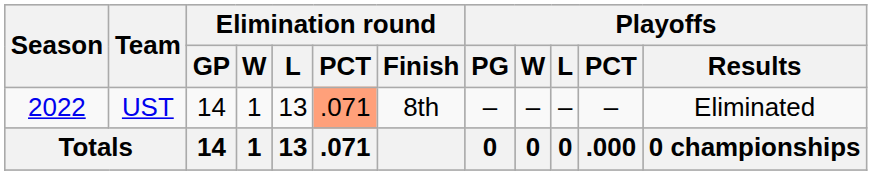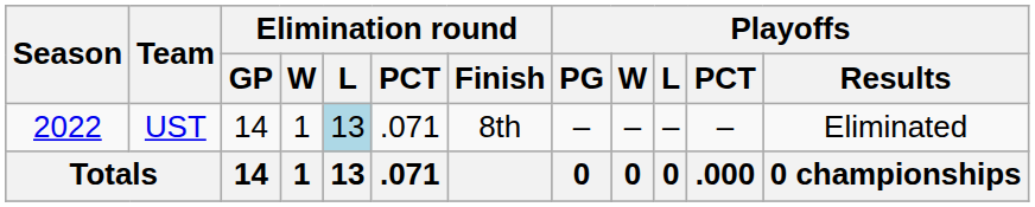UST | Elimination round / L: no background -> lightblue background
UST | Elimination round / PCT: lightsalmon background -> no background
